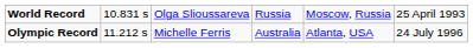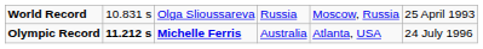Olympic Record | column 2: normal -> bold
Olympic Record | column 3: normal -> bold
